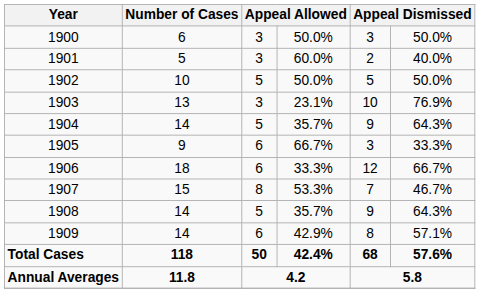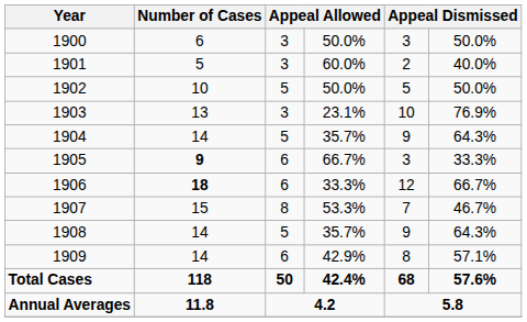1905 | Number of Cases: normal -> bold
1906 | Number of Cases: normal -> bold
